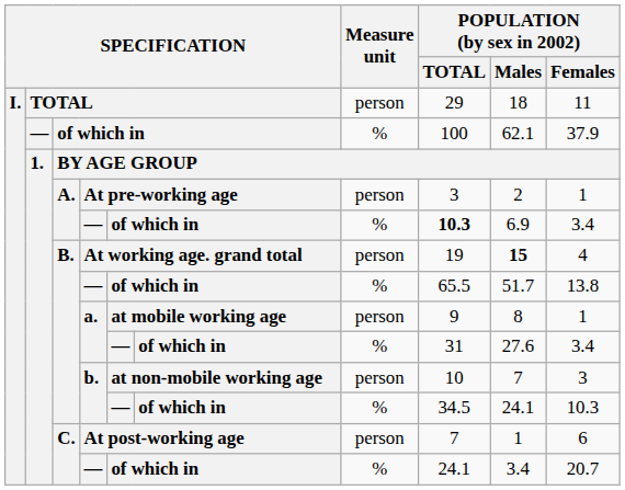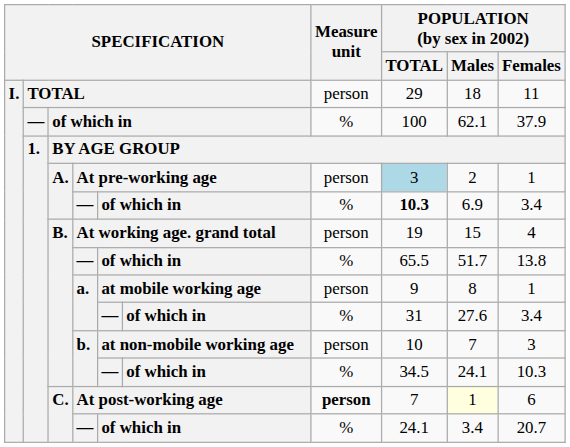At pre-working age | POPULATION (by sex in 2002) / TOTAL: no background -> lightblue background
At working age. grand total | POPULATION (by sex in 2002) / Males: bold -> normal
At post-working age | Measure unit: normal -> bold
At post-working age | POPULATION (by sex in 2002) / Males: no background -> lightyellow background
